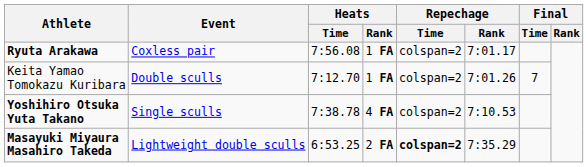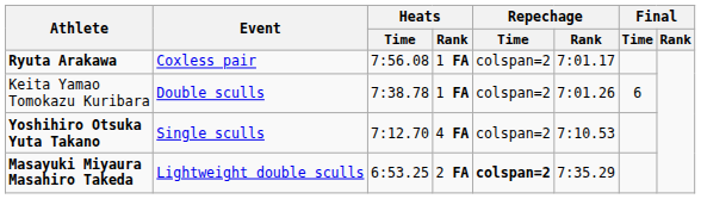Keita Yamao Tomokazu Kuribara | Heats / Time: 7:12.70 -> 7:38.78
Keita Yamao Tomokazu Kuribara | Final / Time: 7 -> 6
Yoshihiro Otsuka Yuta Takano | Heats / Time: 7:38.78 -> 7:12.70
